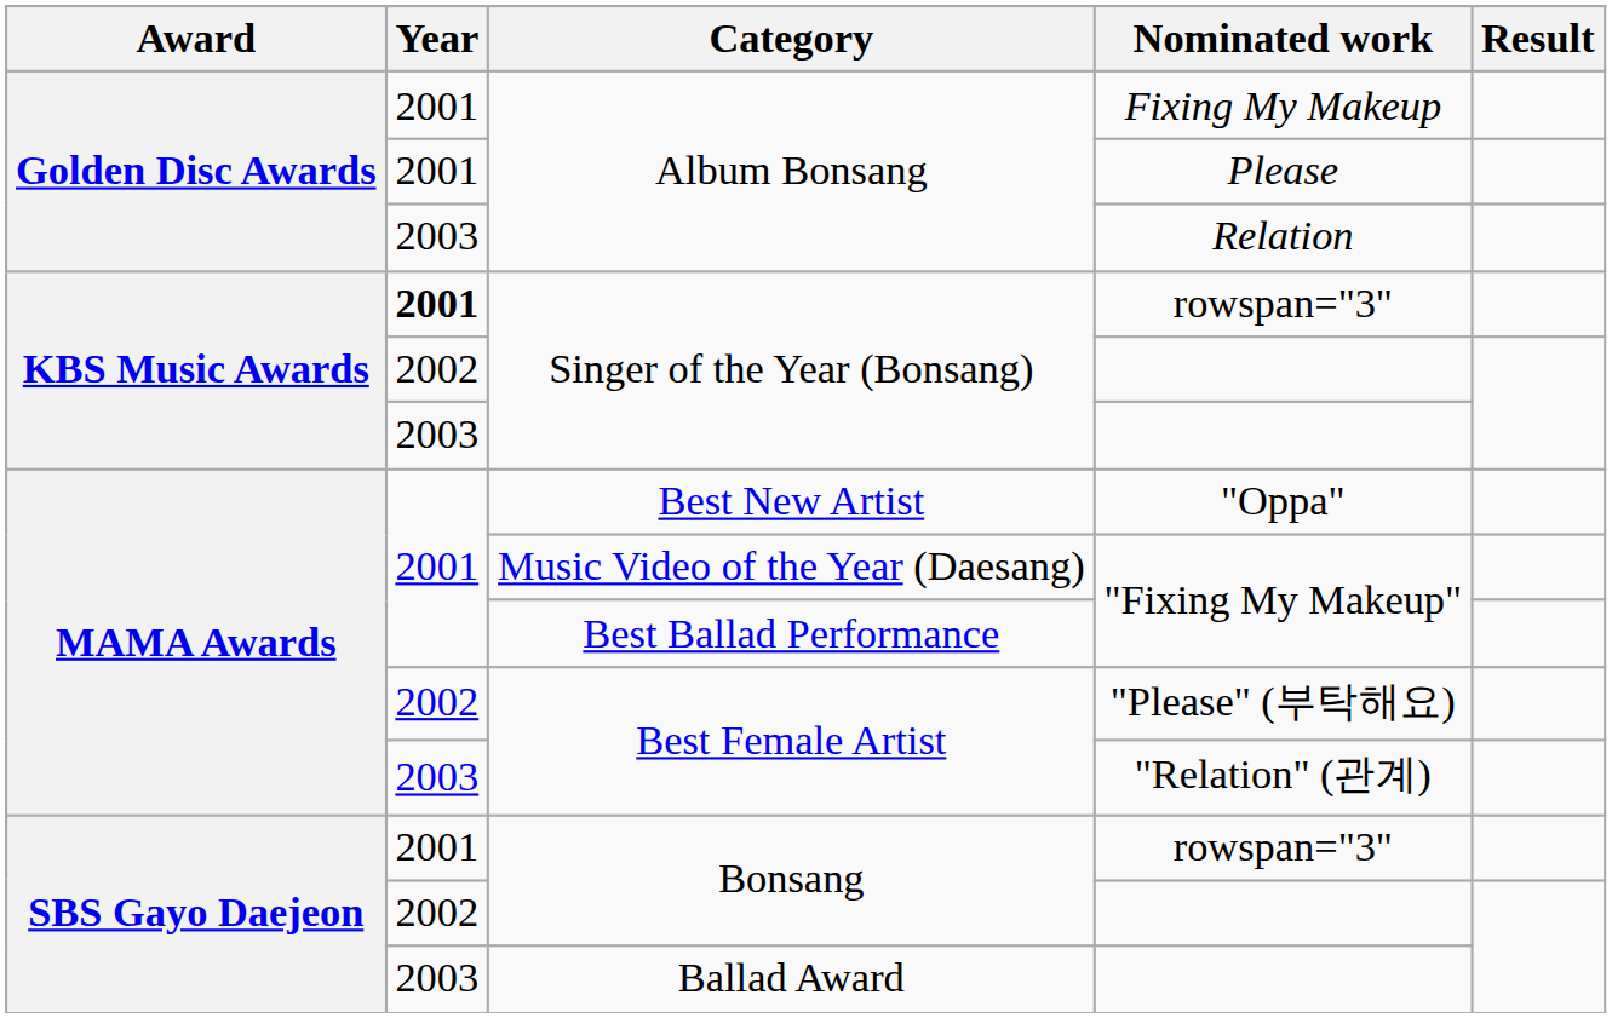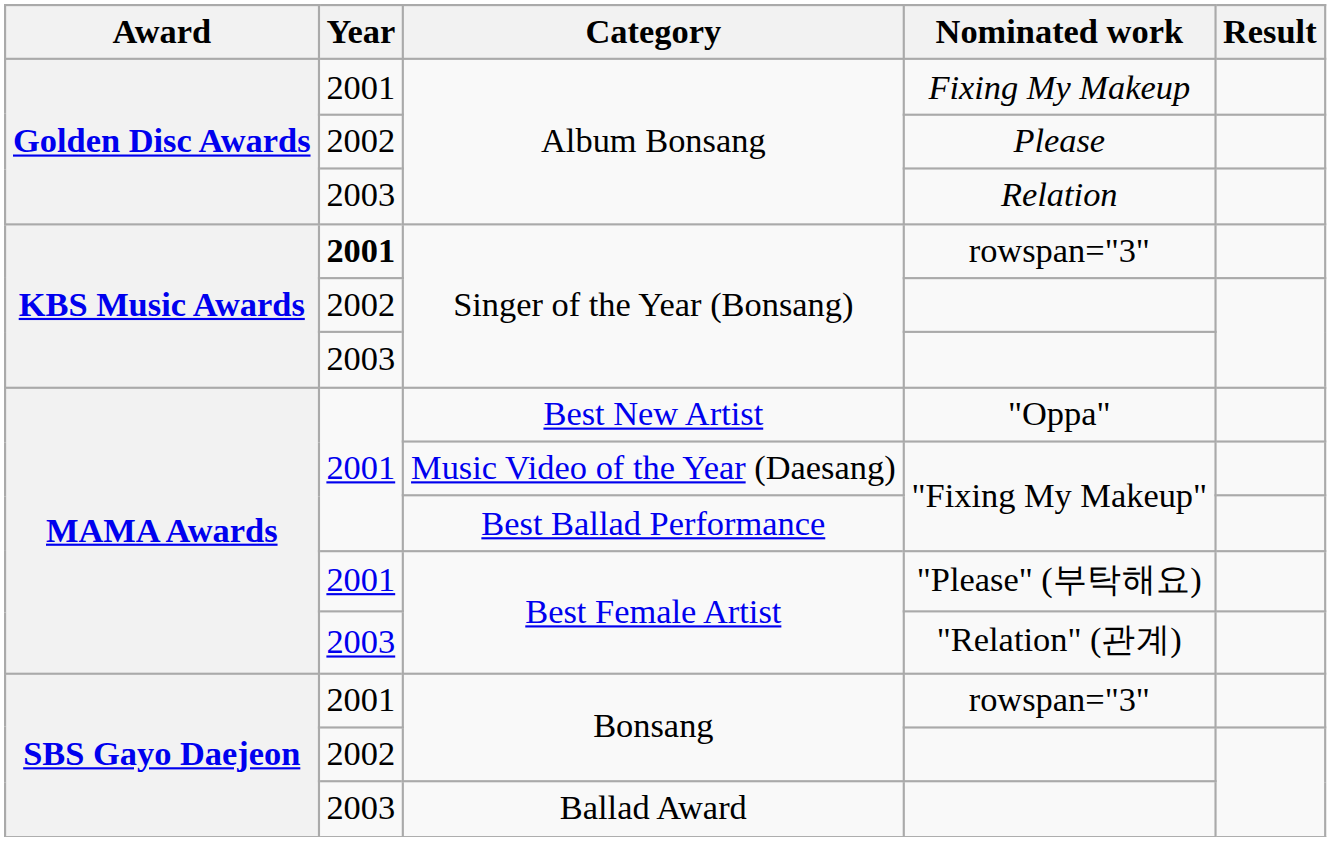Please | Year: 2001 -> 2002
"Please" (부탁해요) | Year: 2002 -> 2001
